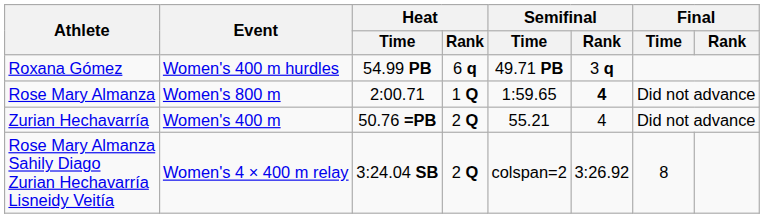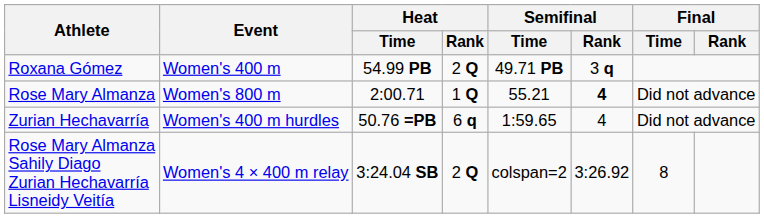Roxana Gómez | Event: Women's 400 m hurdles -> Women's 400 m
Roxana Gómez | Heat / Rank: 6 q -> 2 Q
Rose Mary Almanza | Semifinal / Time: 1:59.65 -> 55.21
Zurian Hechavarría | Event: Women's 400 m -> Women's 400 m hurdles
Zurian Hechavarría | Heat / Rank: 2 Q -> 6 q
Zurian Hechavarría | Semifinal / Time: 55.21 -> 1:59.65
